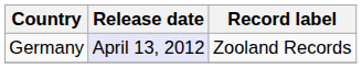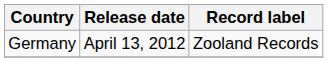Germany | Release date: lavender background -> no background
